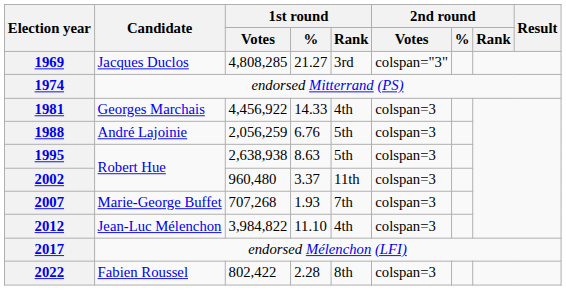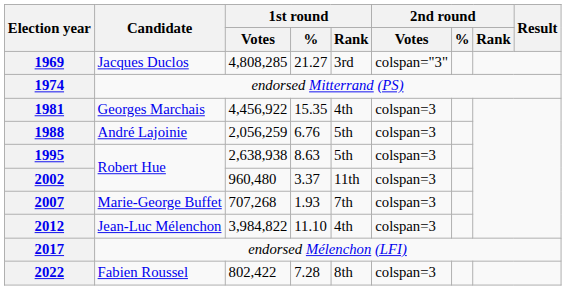1981 | 1st round / %: 14.33 -> 15.35
2022 | 1st round / %: 2.28 -> 7.28
